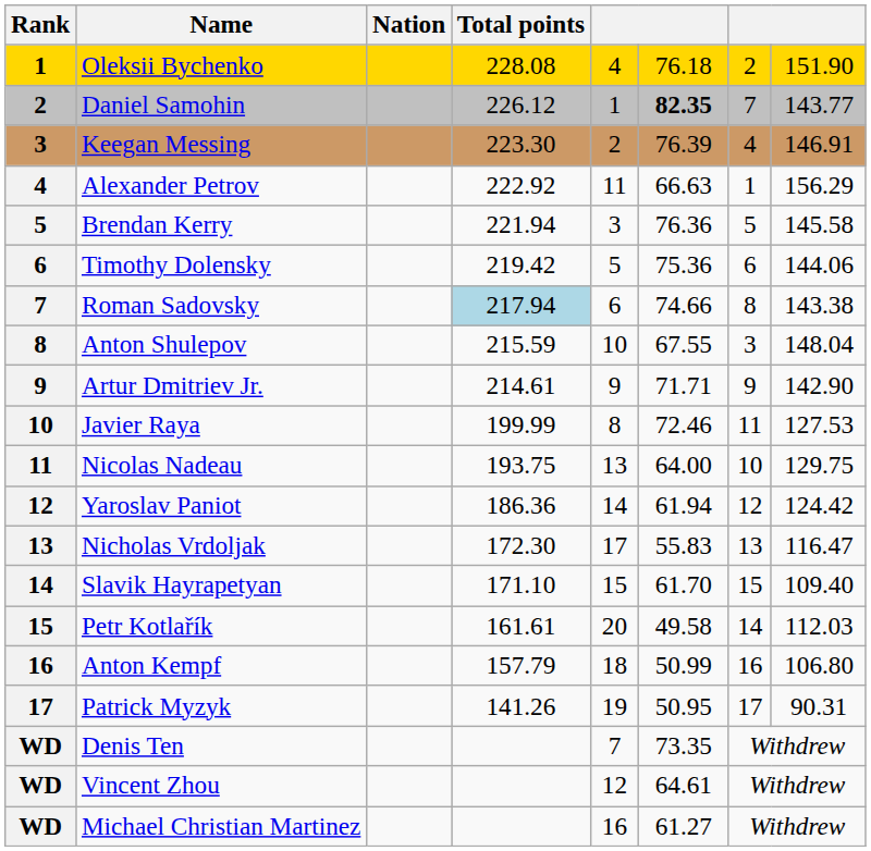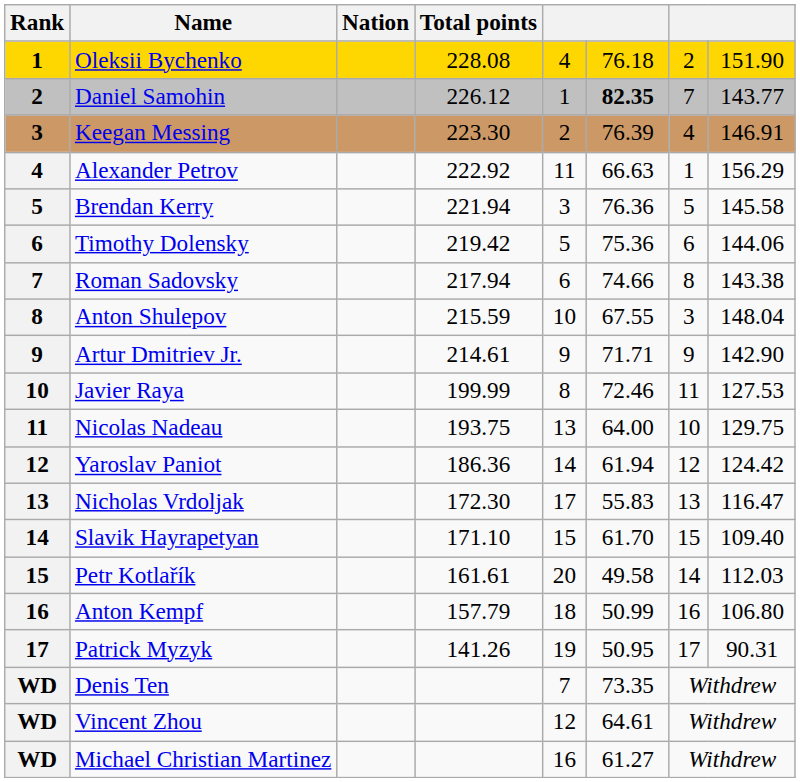Roman Sadovsky | Total points: lightblue background -> no background
